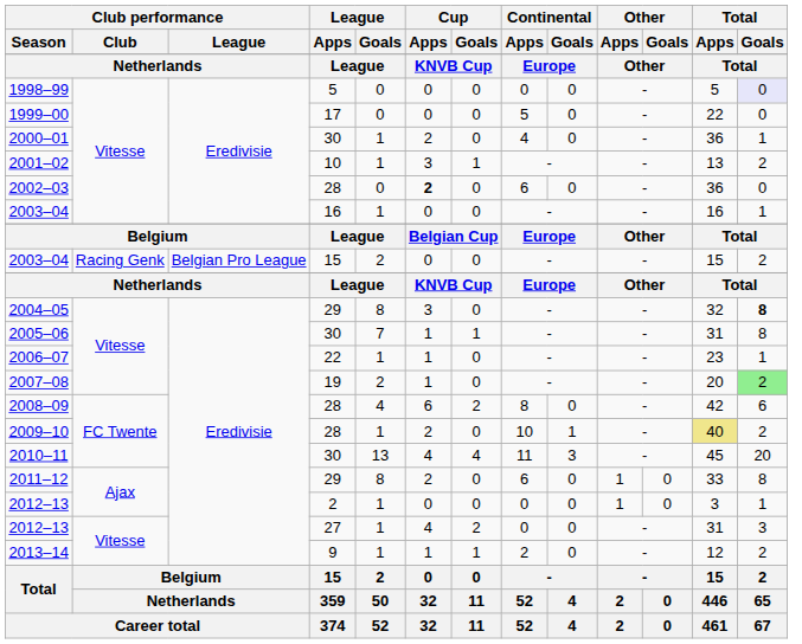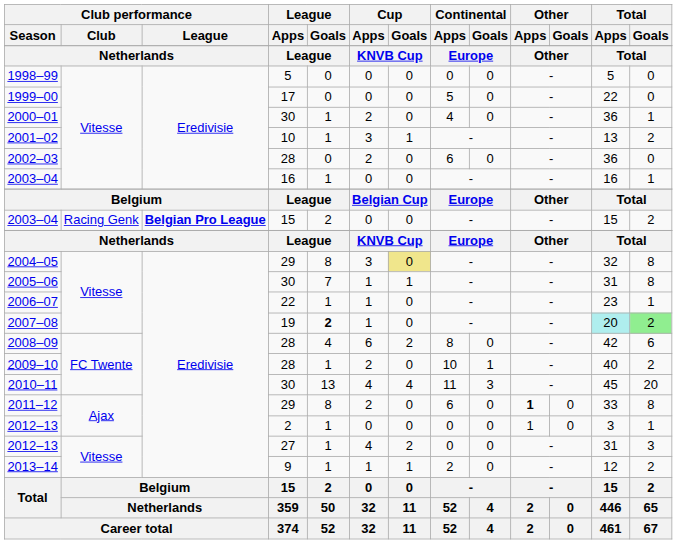1998–99 | Total / Goals: lavender background -> no background
2002–03 | Cup / Apps: bold -> normal
2003–04 / 15 | Club performance / League: normal -> bold
2004–05 | Cup / Goals: no background -> khaki background
2004–05 | Total / Goals: bold -> normal
2007–08 | League / Goals: normal -> bold
2007–08 | Total / Apps: no background -> paleturquoise background
2009–10 | Total / Apps: khaki background -> no background
2011–12 | Other / Apps: normal -> bold
